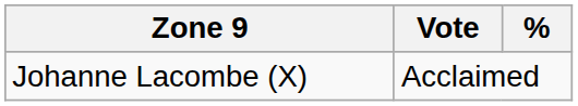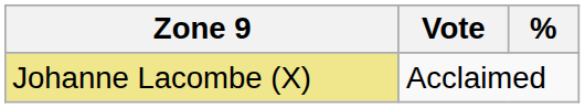Johanne Lacombe (X) | Zone 9: no background -> khaki background
